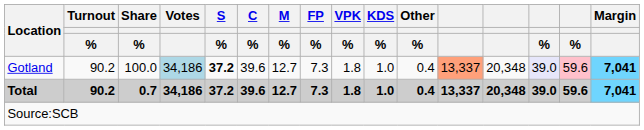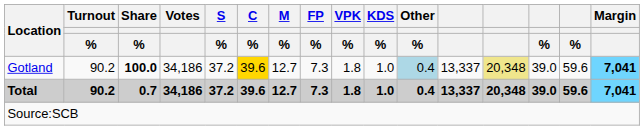Gotland | Share / %: normal -> bold
Gotland | Votes: lightblue background -> no background
Gotland | S / %: bold -> normal
Gotland | C / %: no background -> gold background
Gotland | Other / %: no background -> lightblue background
Gotland | column 12: lightsalmon background -> no background
Gotland | column 13: no background -> khaki background
Gotland | column 14: lavender background -> no background
Gotland | column 15: pink background -> no background
